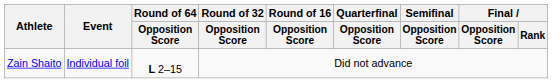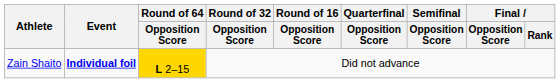Zain Shaito | Event: normal -> bold
Zain Shaito | Round of 64 / Opposition Score: no background -> gold background
